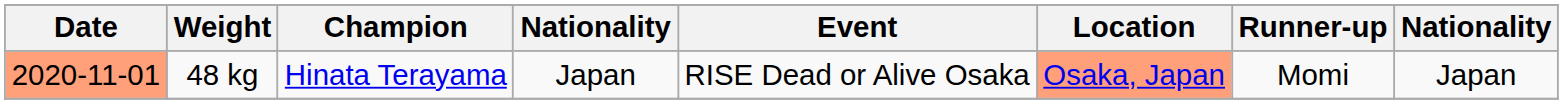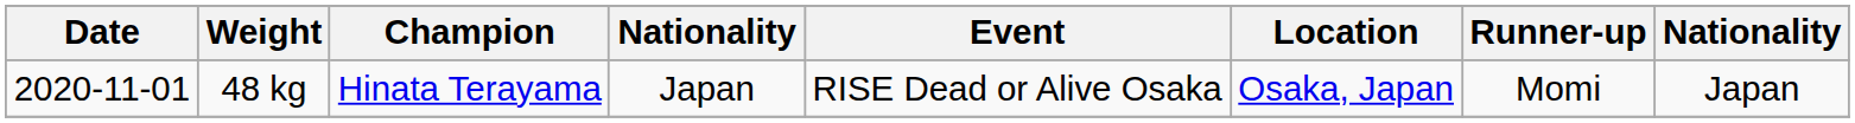48 kg | Date: lightsalmon background -> no background
48 kg | Location: lightsalmon background -> no background
